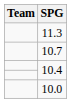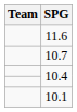row 2 | SPG: 11.3 -> 11.6
row 6 | SPG: 10.0 -> 10.1
